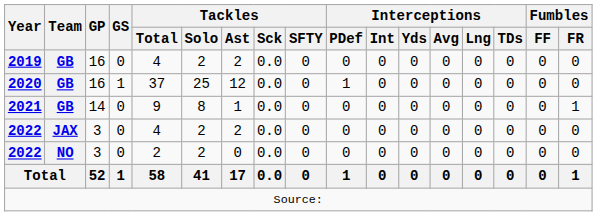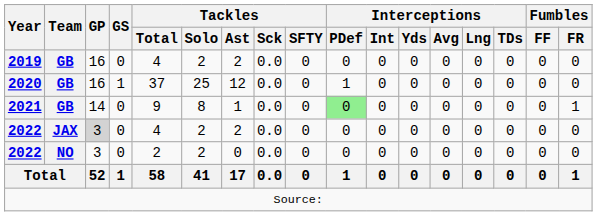2021 | Interceptions / PDef: no background -> lightgreen background
2022 / JAX | GP: no background -> lightgrey background
